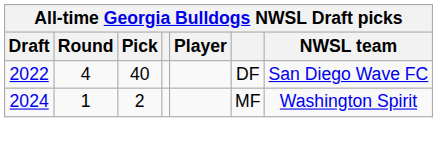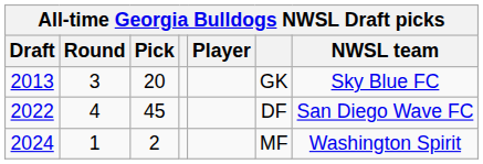+ row: 2013 | 3 | 20 | GK | Sky Blue FC
2022 | Pick: 40 -> 45
